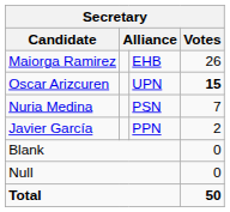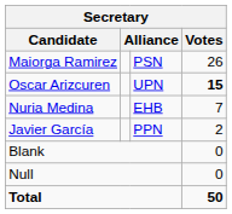Maiorga Ramirez | column 3: EHB -> PSN
Nuria Medina | column 3: PSN -> EHB
